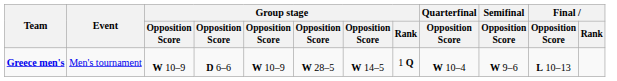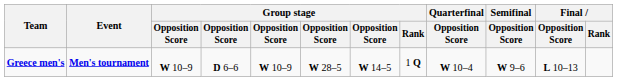Greece men's | Event: normal -> bold
